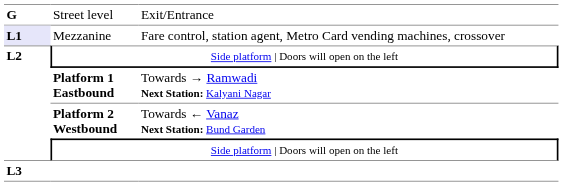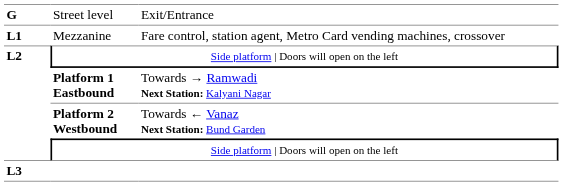Mezzanine | column 1: lavender background -> no background
